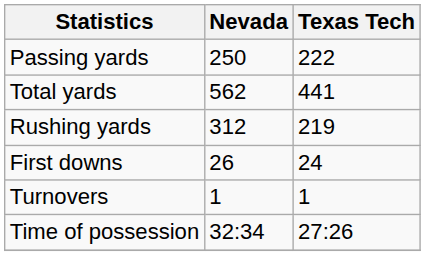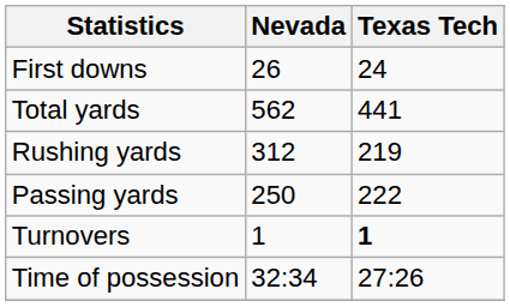rows swapped: First downs <-> Passing yards
Turnovers | Texas Tech: normal -> bold
